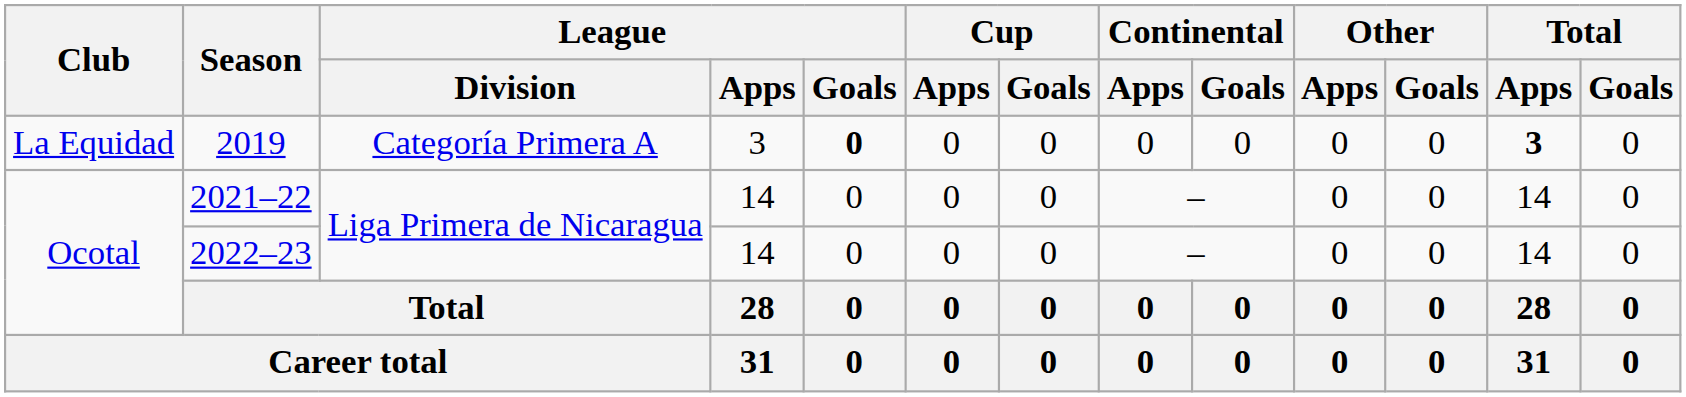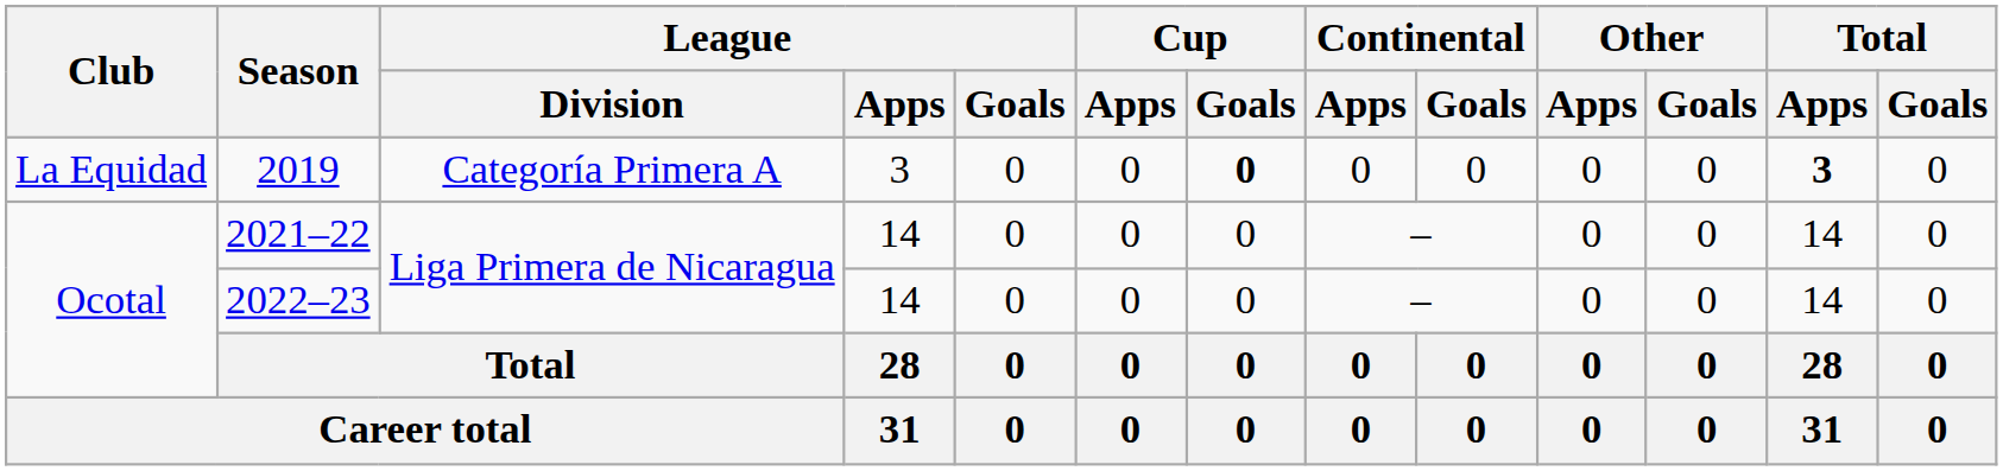2019 | League / Goals: bold -> normal
2019 | Cup / Goals: normal -> bold
